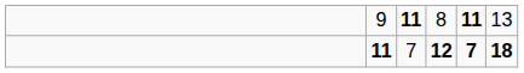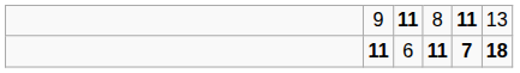row 2 | column 3: 7 -> 6
row 2 | column 4: 12 -> 11
